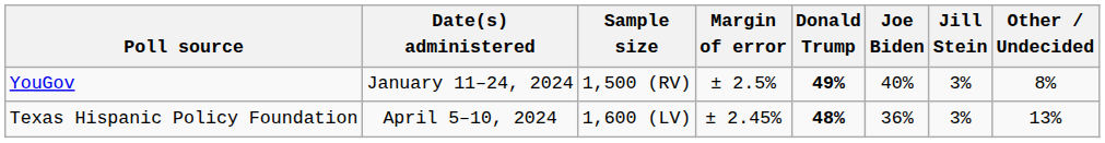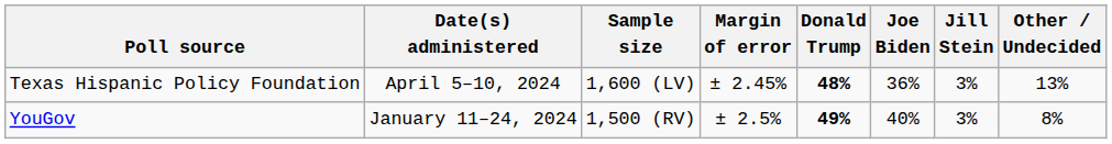rows swapped: Texas Hispanic Policy Foundation <-> YouGov
